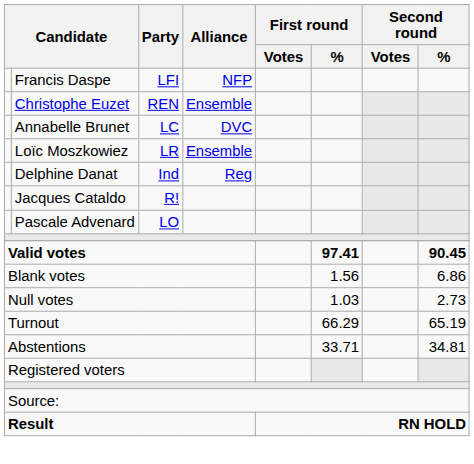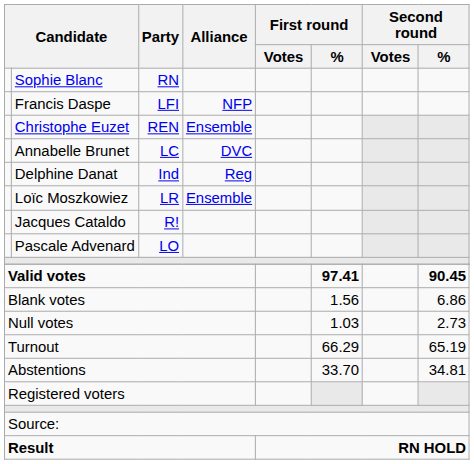+ row: Sophie Blanc | RN
rows swapped: Loïc Moszkowiez <-> Delphine Danat
Abstentions | First round / %: 33.71 -> 33.70
